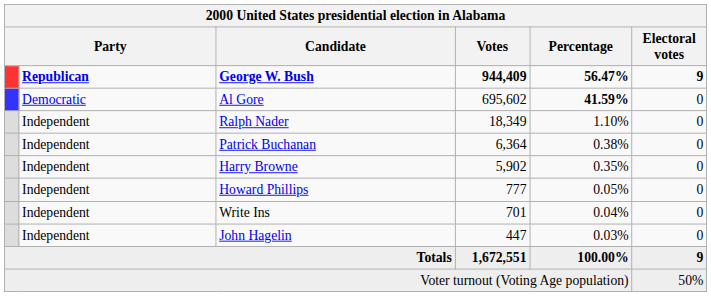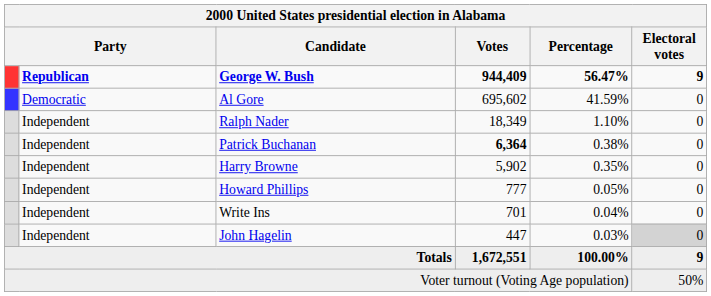Al Gore | Percentage: bold -> normal
Patrick Buchanan | Votes: normal -> bold
John Hagelin | Electoral votes: no background -> lightgrey background
